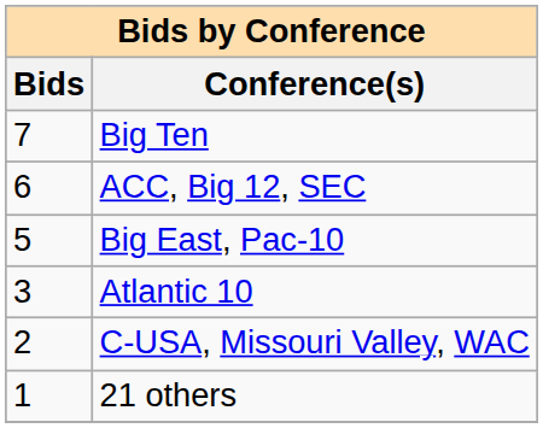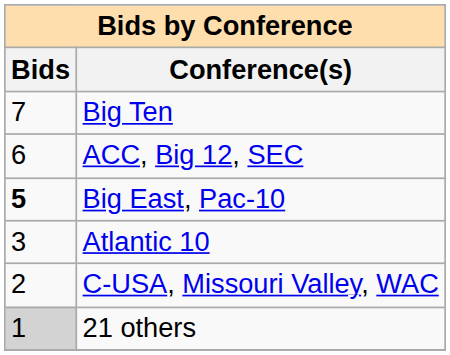Big East, Pac-10 | Bids: normal -> bold
21 others | Bids: no background -> lightgrey background
